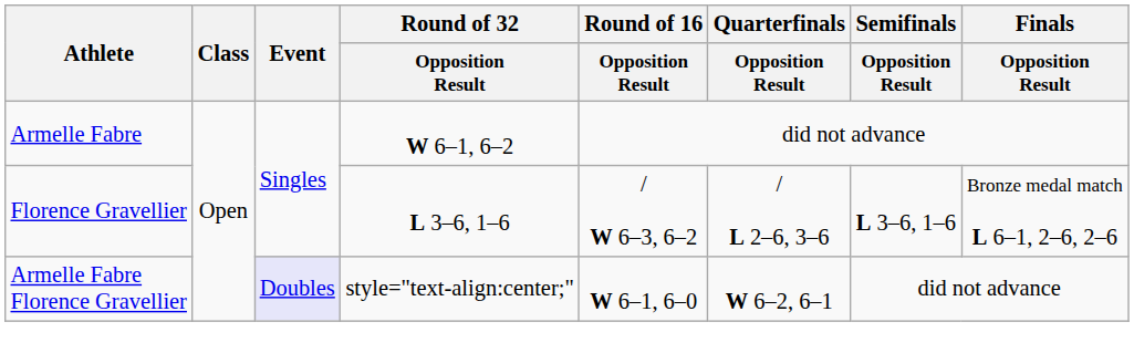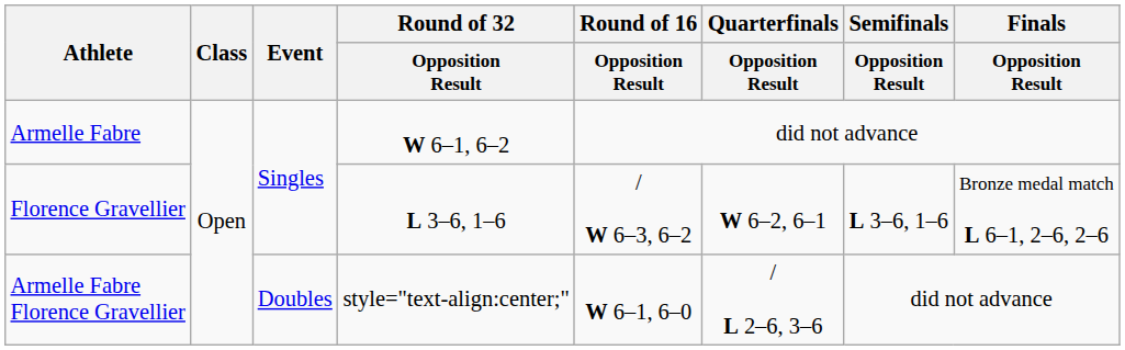Florence Gravellier | Quarterfinals / Opposition Result: / L 2–6, 3–6 -> W 6–2, 6–1
Armelle Fabre Florence Gravellier | Event: lavender background -> no background
Armelle Fabre Florence Gravellier | Quarterfinals / Opposition Result: W 6–2, 6–1 -> / L 2–6, 3–6
